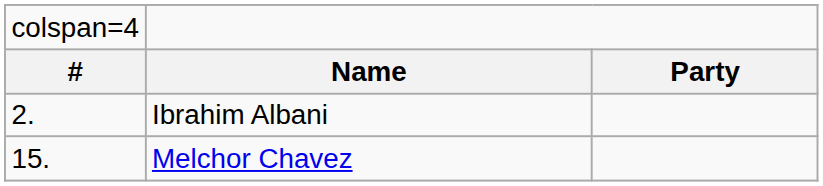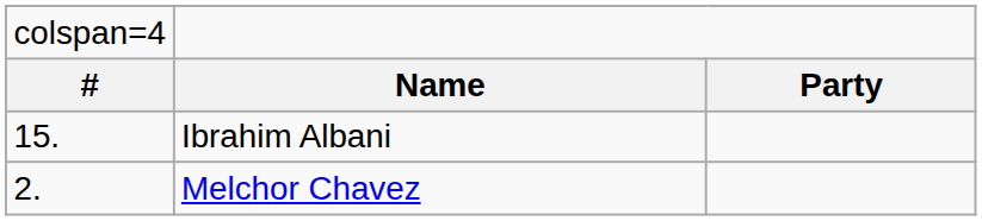Ibrahim Albani | column 1: 2. -> 15.
Melchor Chavez | column 1: 15. -> 2.
